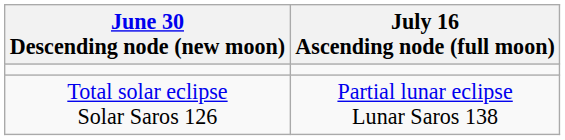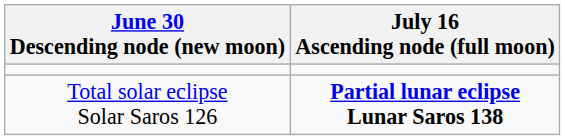row 3 | July 16 Ascending node (full moon): normal -> bold
